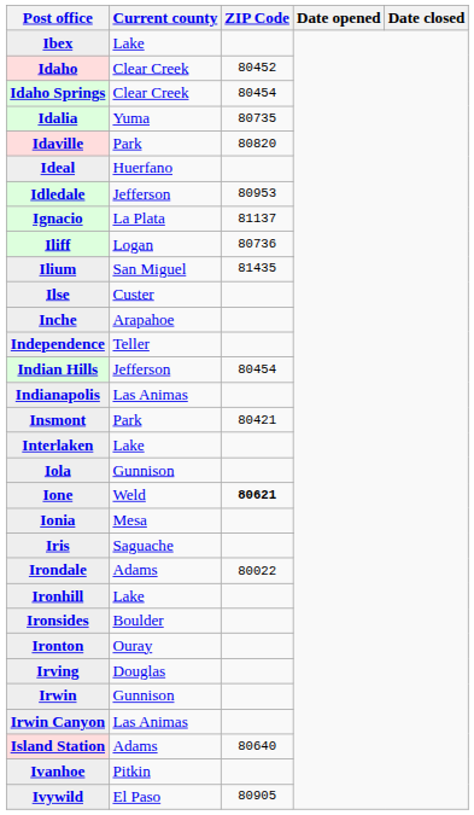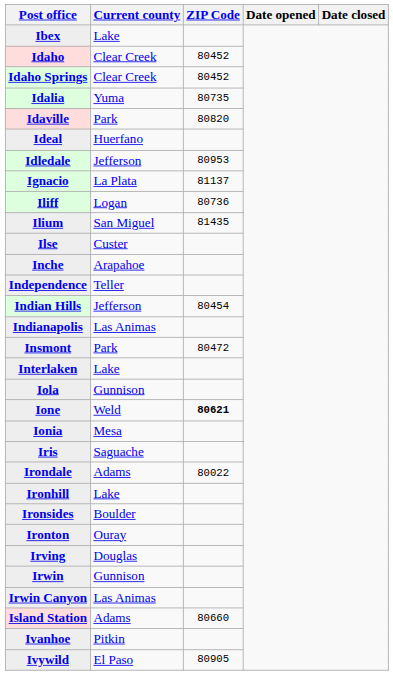Idaho Springs | ZIP Code: 80454 -> 80452
Insmont | ZIP Code: 80421 -> 80472
Island Station | ZIP Code: 80640 -> 80660
